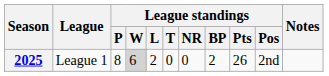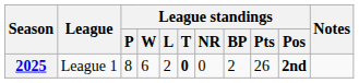2025 | League standings / W: lightgrey background -> no background
2025 | League standings / T: normal -> bold
2025 | League standings / Pos: normal -> bold
